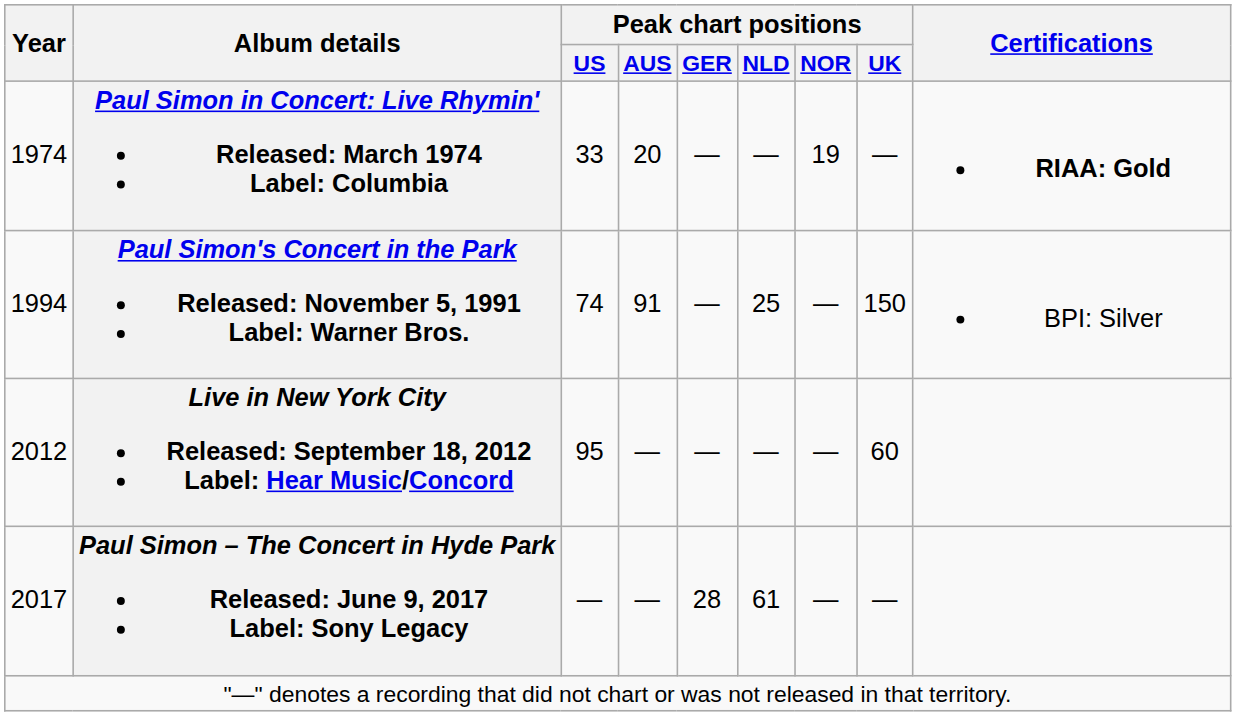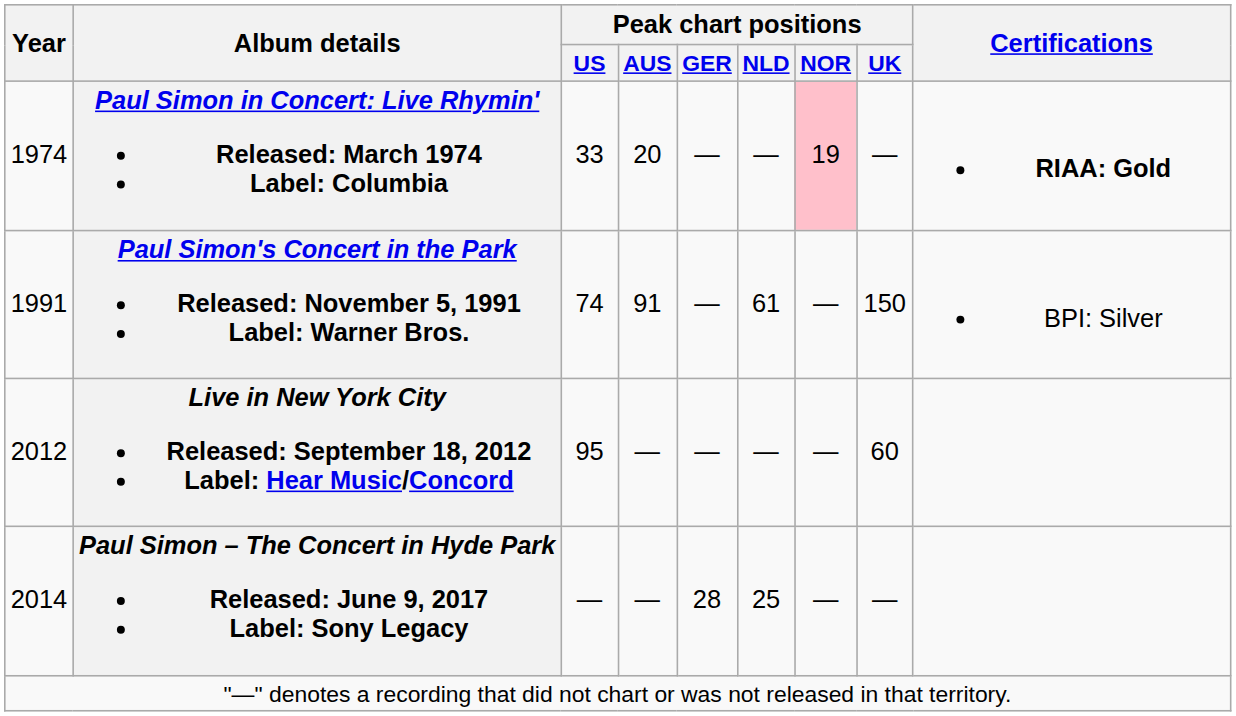row 3 | Peak chart positions / NOR: no background -> pink background
row 4 | Year: 1994 -> 1991
row 4 | Peak chart positions / NLD: 25 -> 61
row 6 | Year: 2017 -> 2014
row 6 | Peak chart positions / NLD: 61 -> 25
